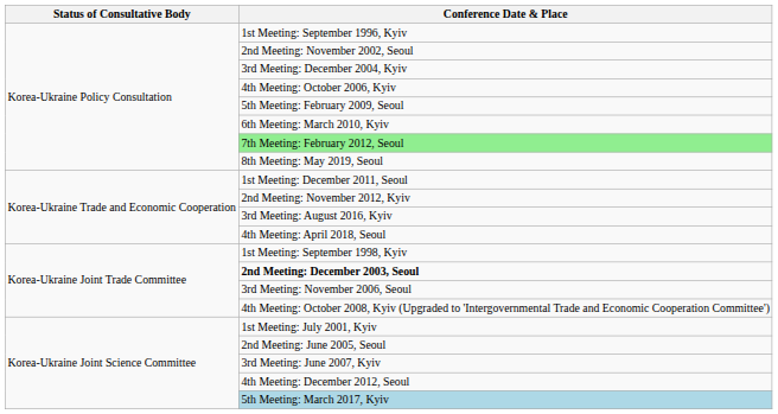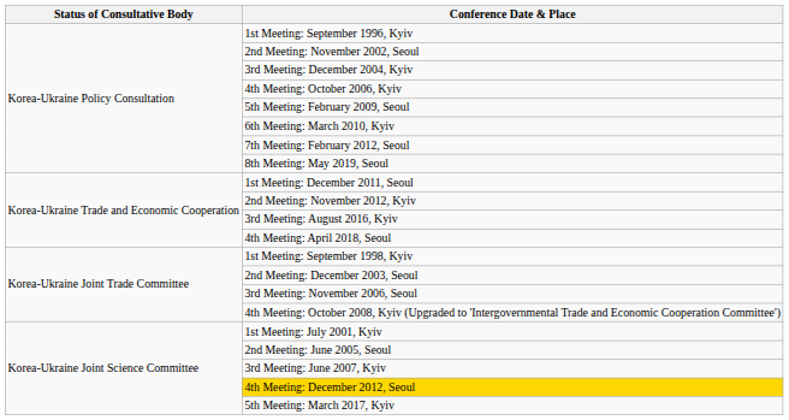7th Meeting: February 2012, Seoul | Conference Date & Place: lightgreen background -> no background
2nd Meeting: December 2003, Seoul | Conference Date & Place: bold -> normal
4th Meeting: December 2012, Seoul | Conference Date & Place: no background -> gold background
5th Meeting: March 2017, Kyiv | Conference Date & Place: lightblue background -> no background
